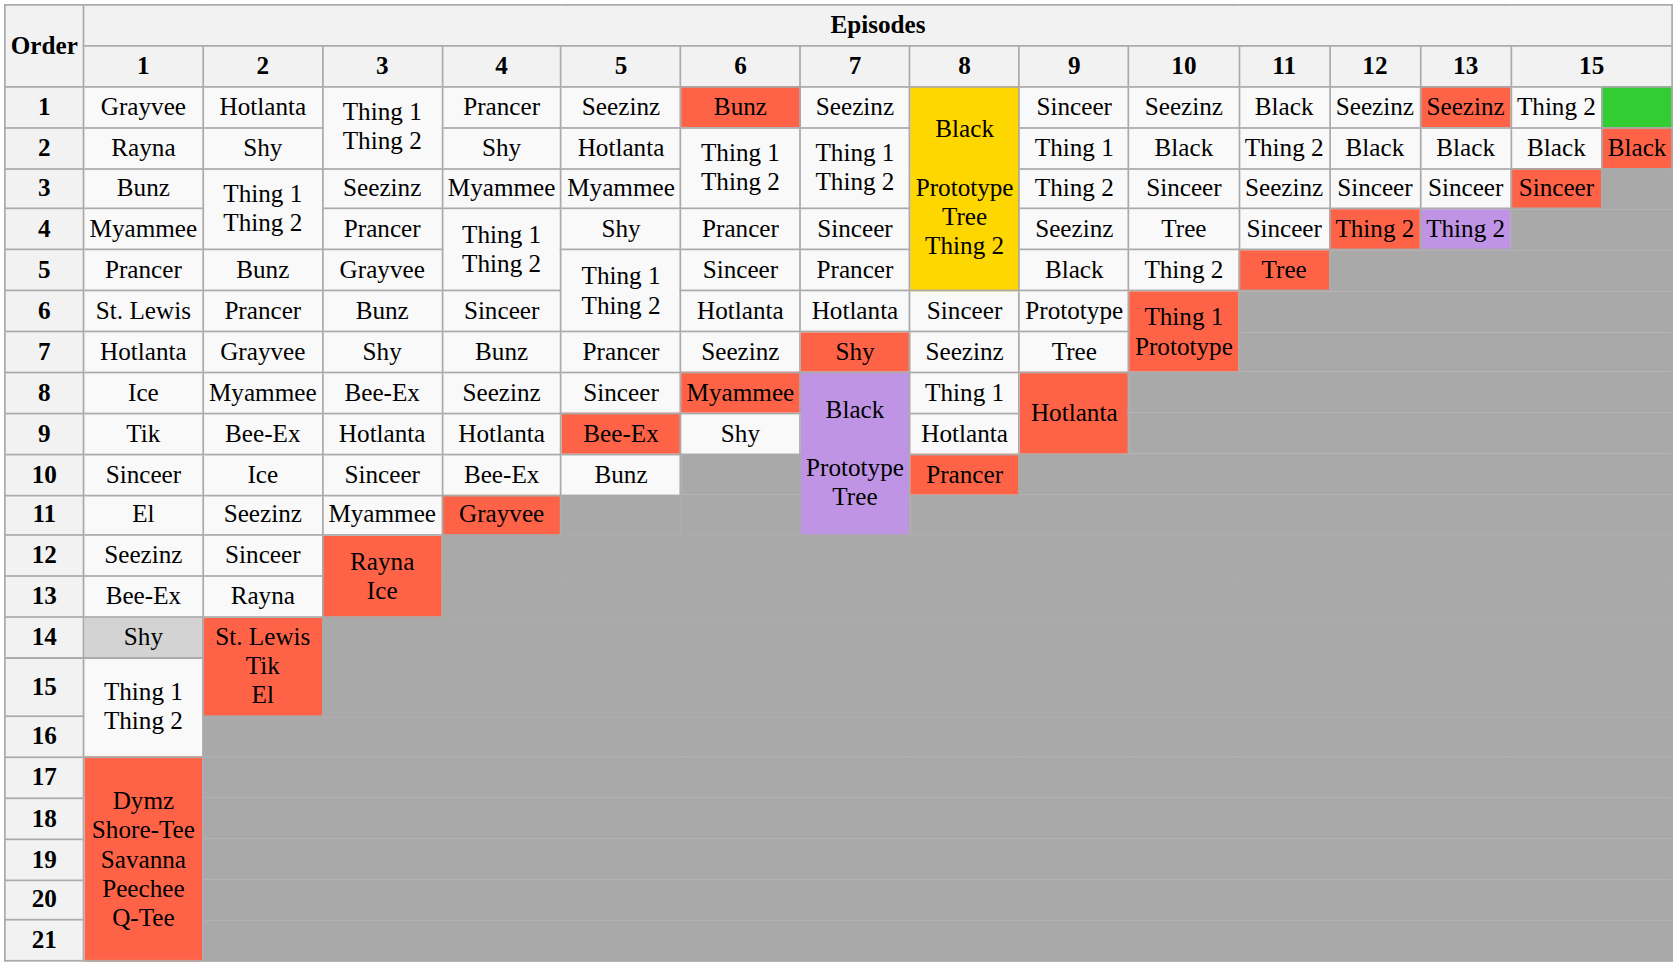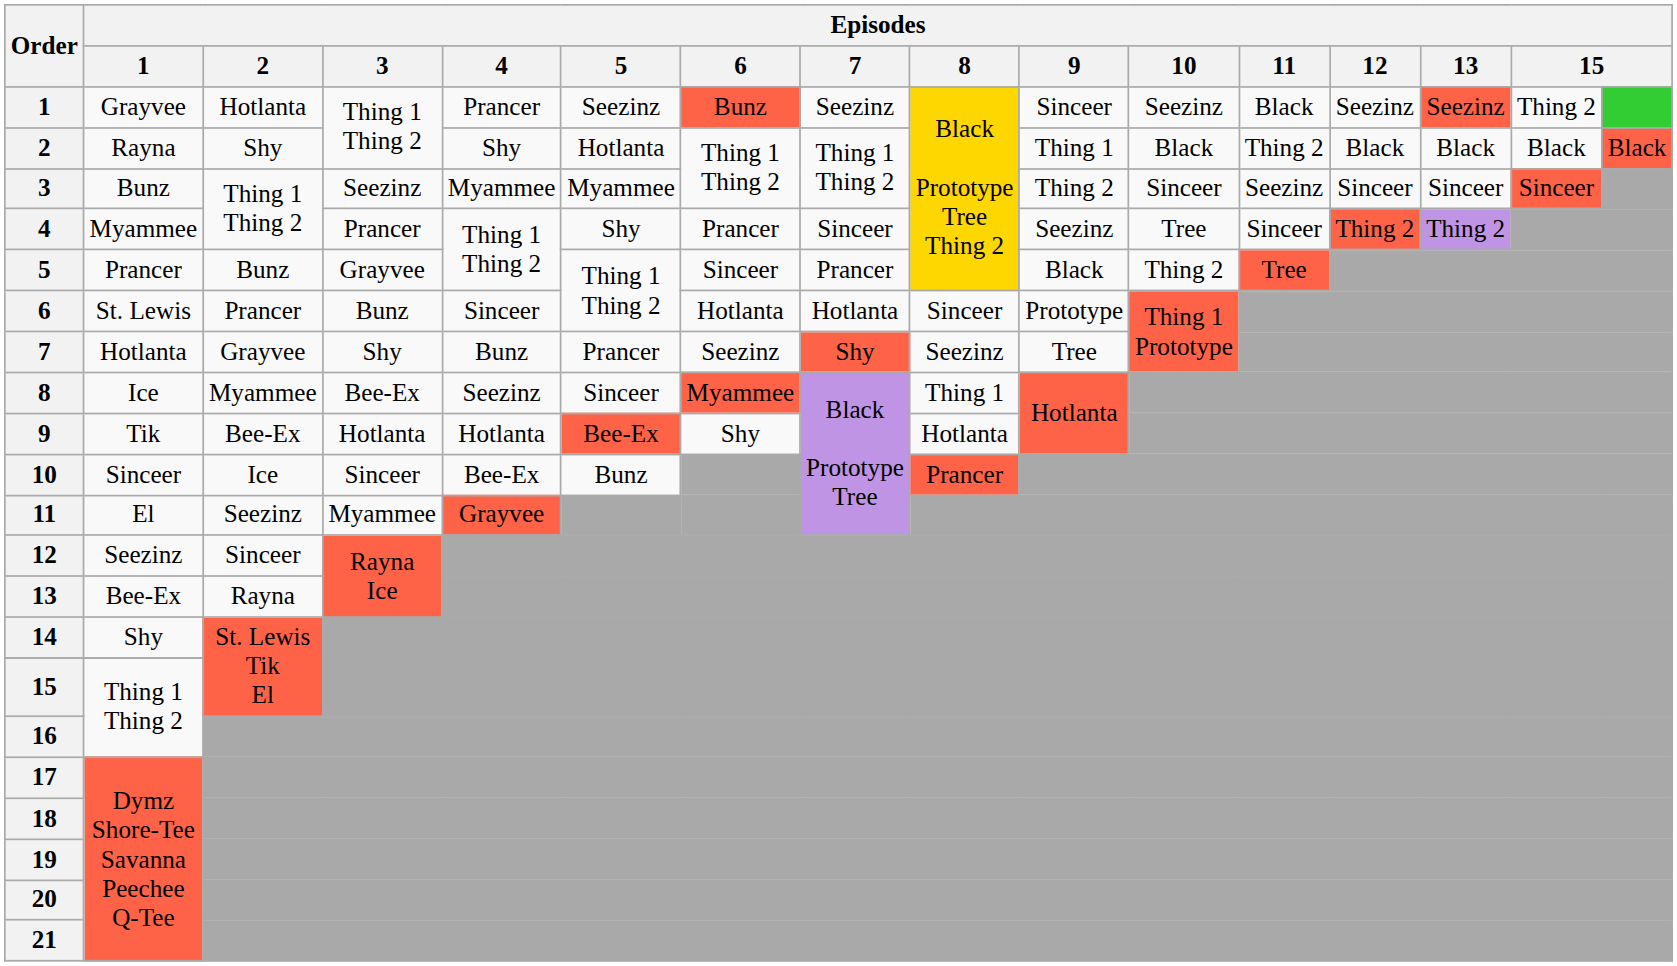14 | Episodes / 1: lightgrey background -> no background
